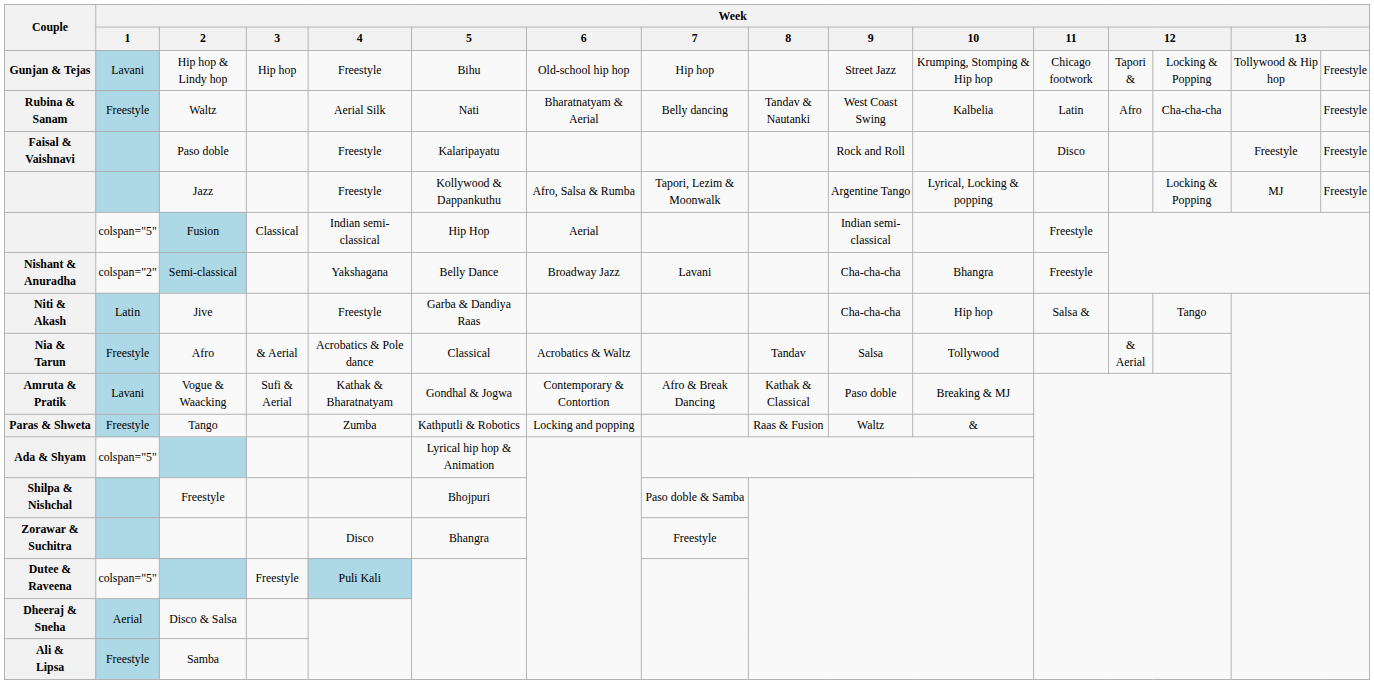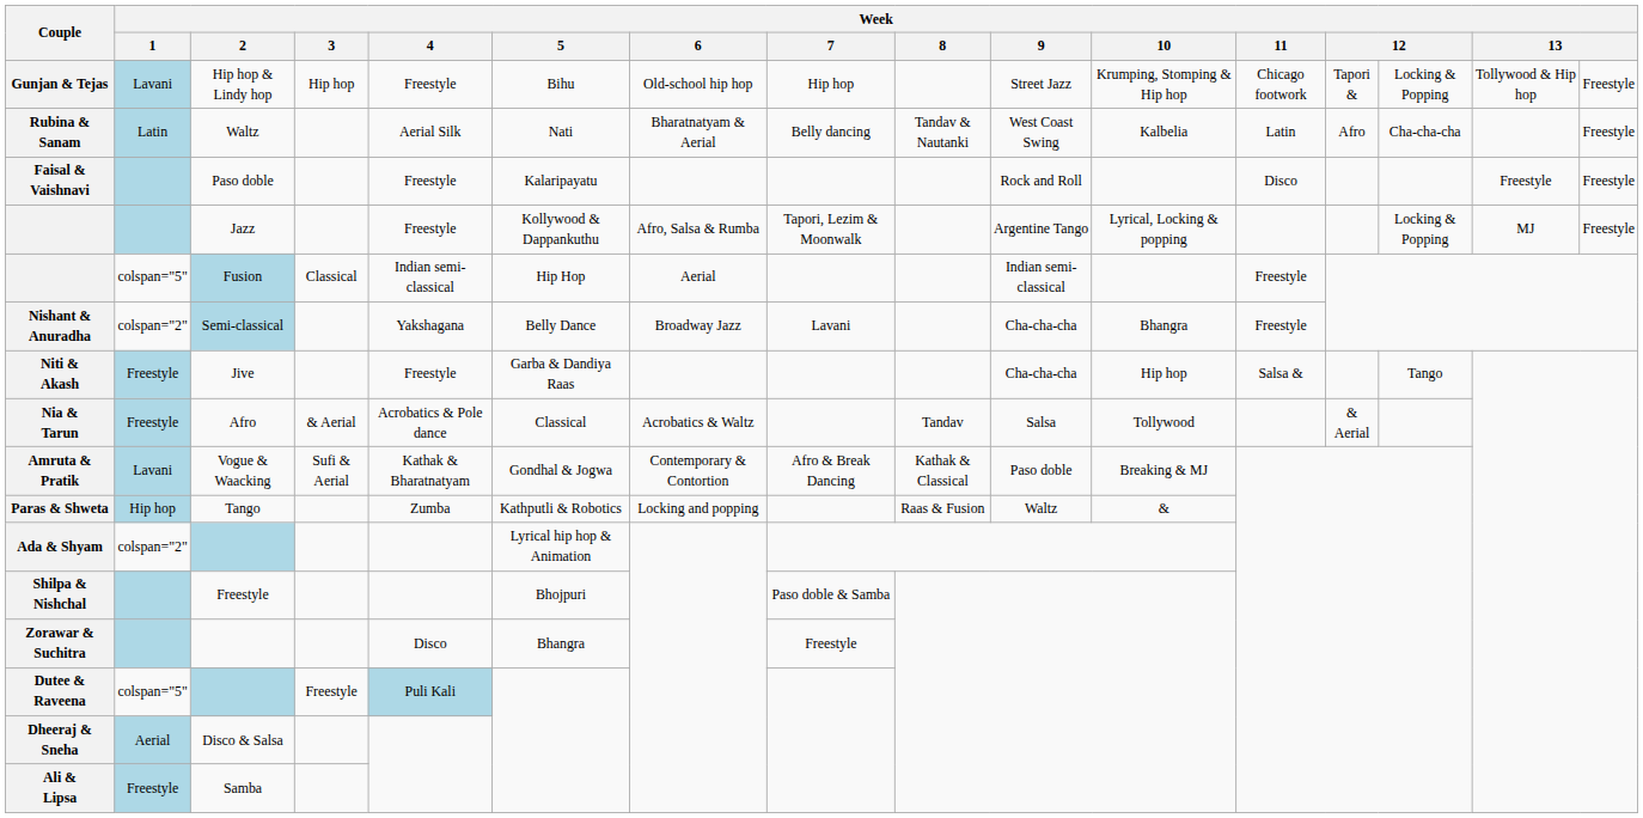Rubina & Sanam | Week / 1: Freestyle -> Latin
Niti & Akash | Week / 1: Latin -> Freestyle
Paras & Shweta | Week / 1: Freestyle -> Hip hop
Ada & Shyam | Week / 1: colspan="5" -> colspan="2"
